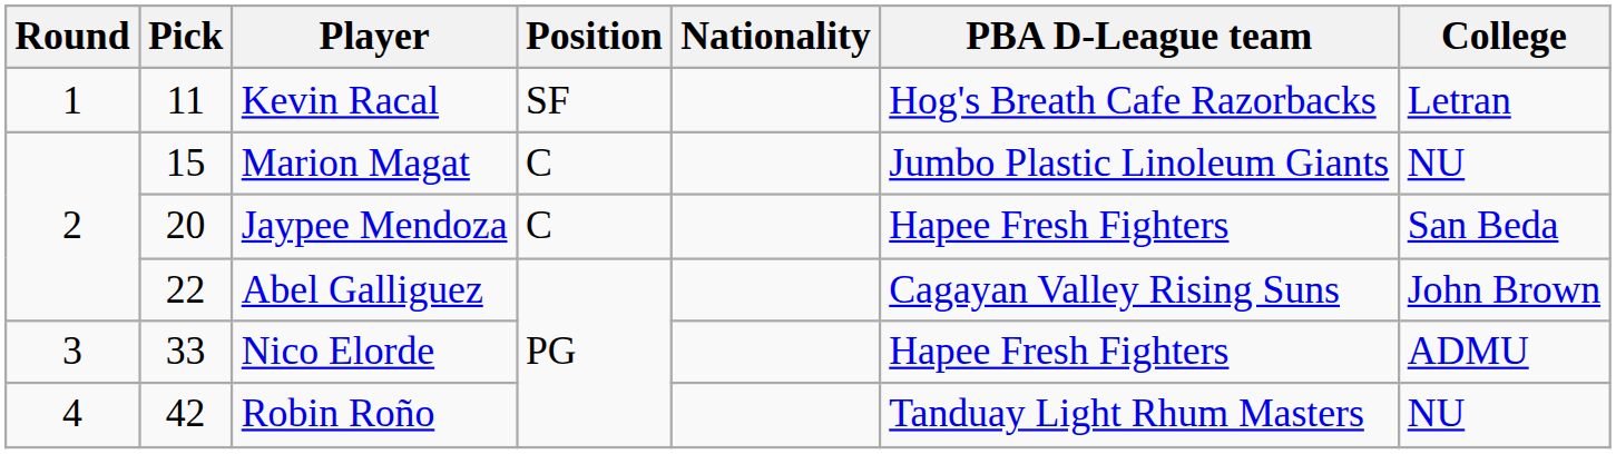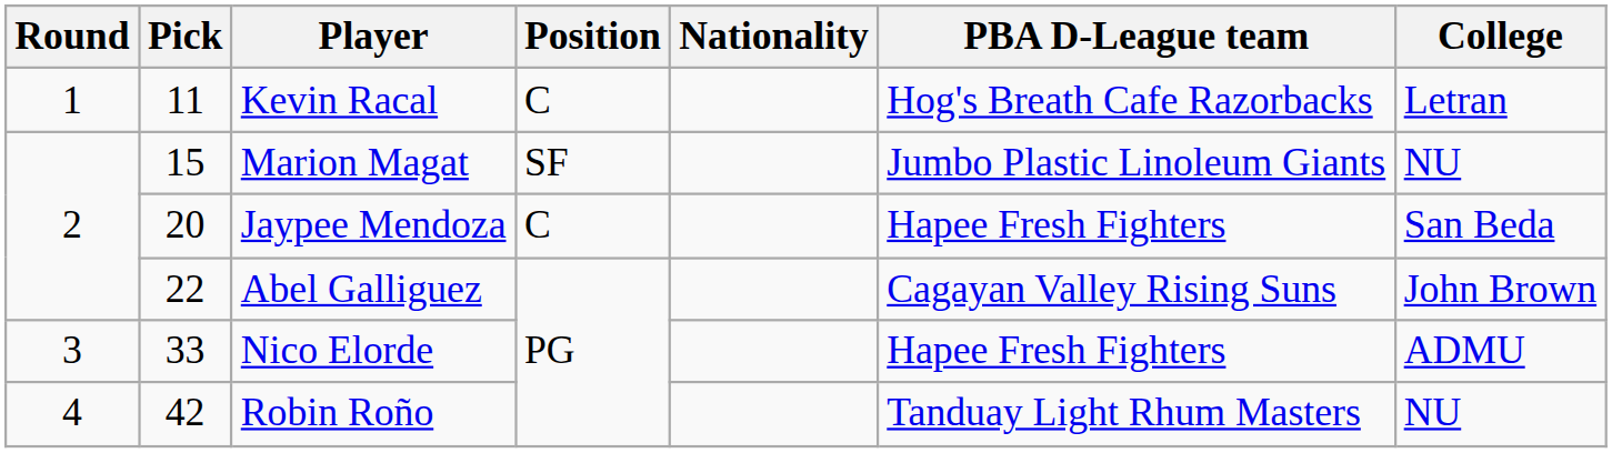Kevin Racal | Position: SF -> C
Marion Magat | Position: C -> SF
